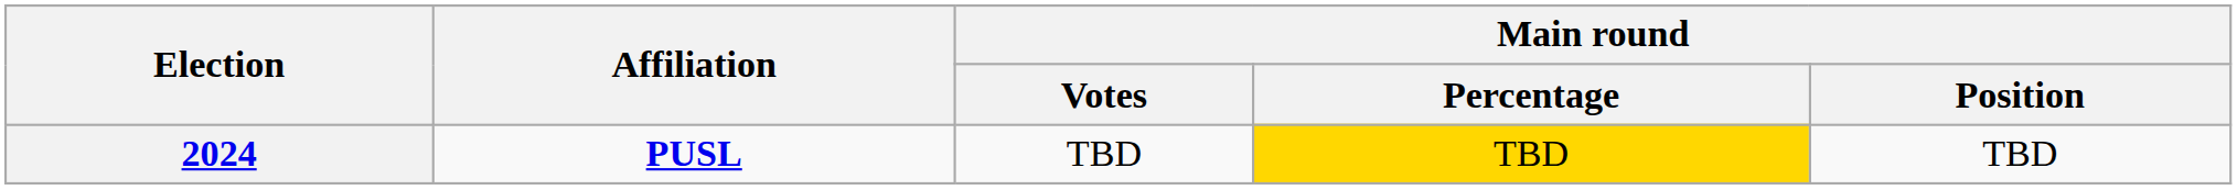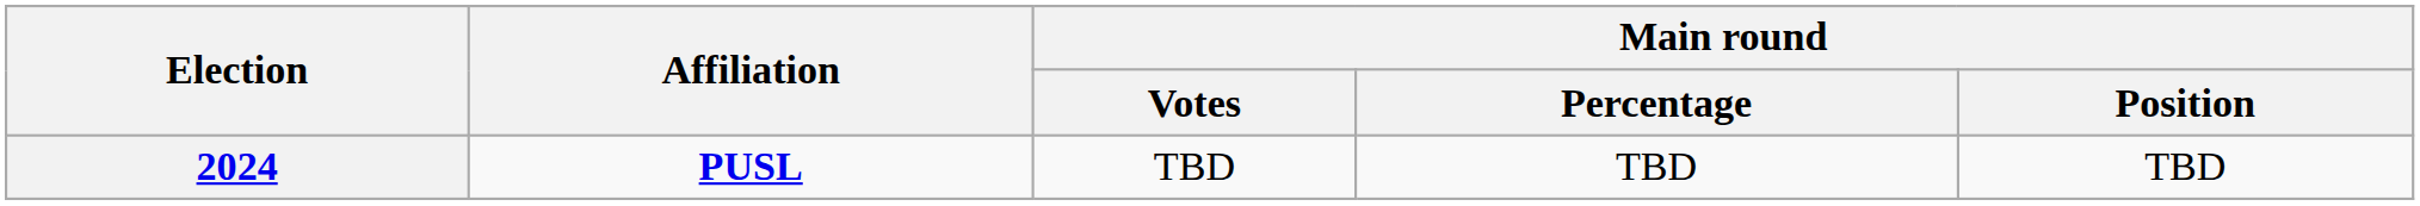2024 | Main round / Percentage: gold background -> no background
